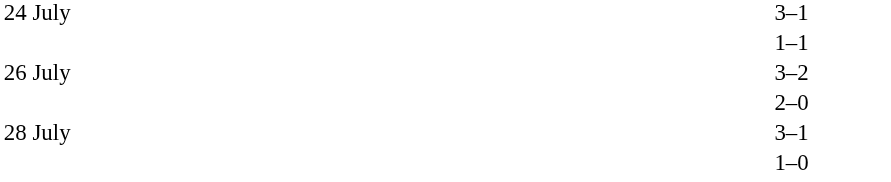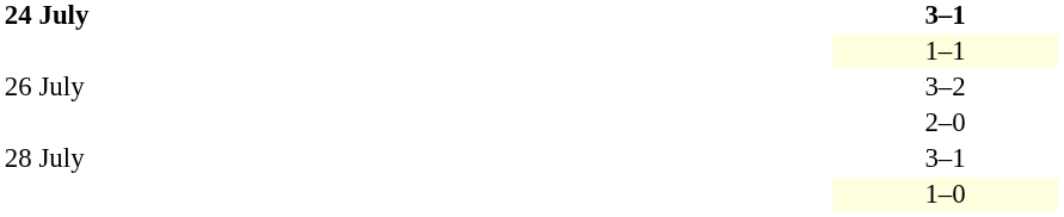24 July / 3–1 | column 1: normal -> bold
24 July / 3–1 | column 2: normal -> bold
1–1 | column 2: no background -> lightyellow background
1–0 | column 2: no background -> lightyellow background
